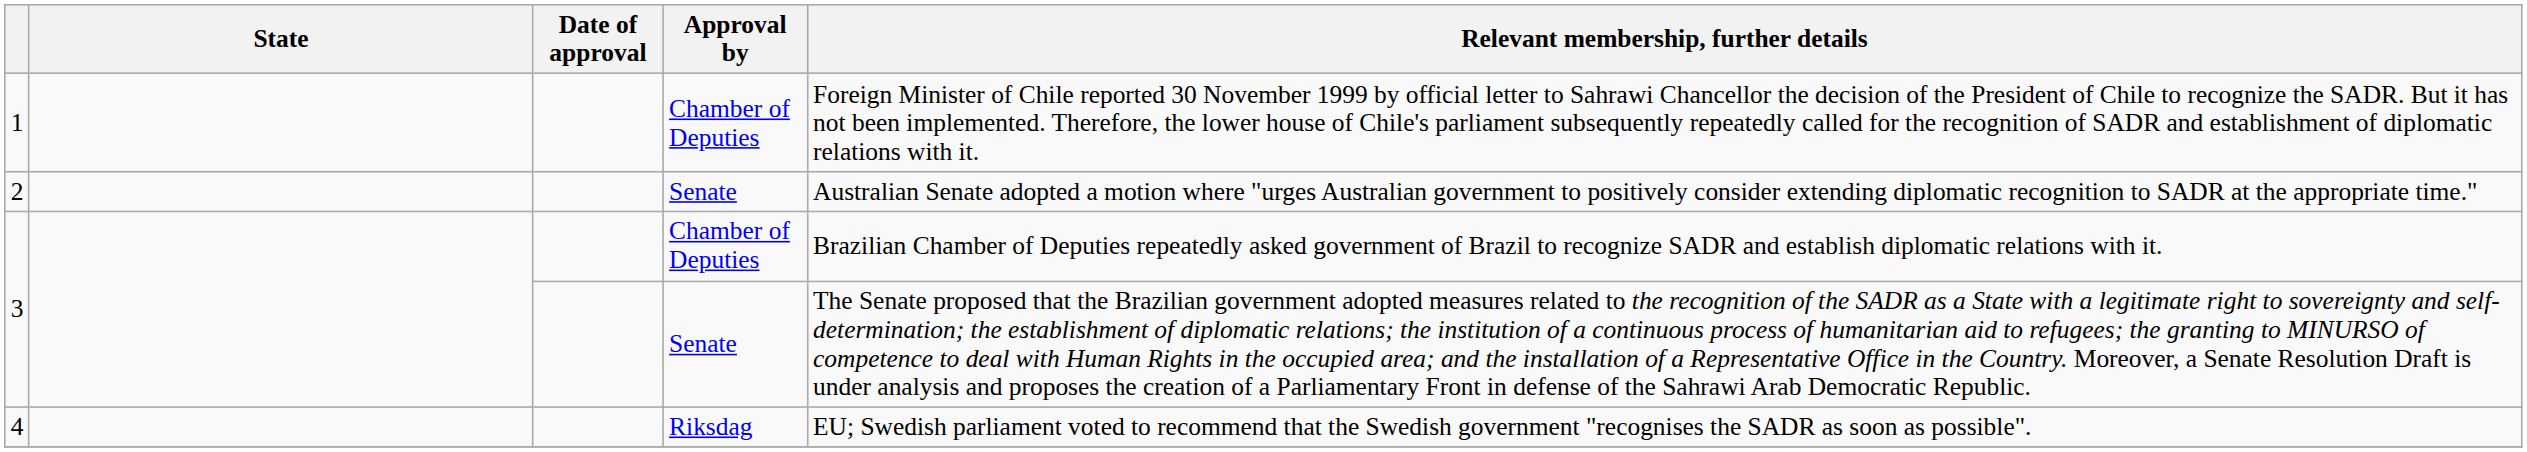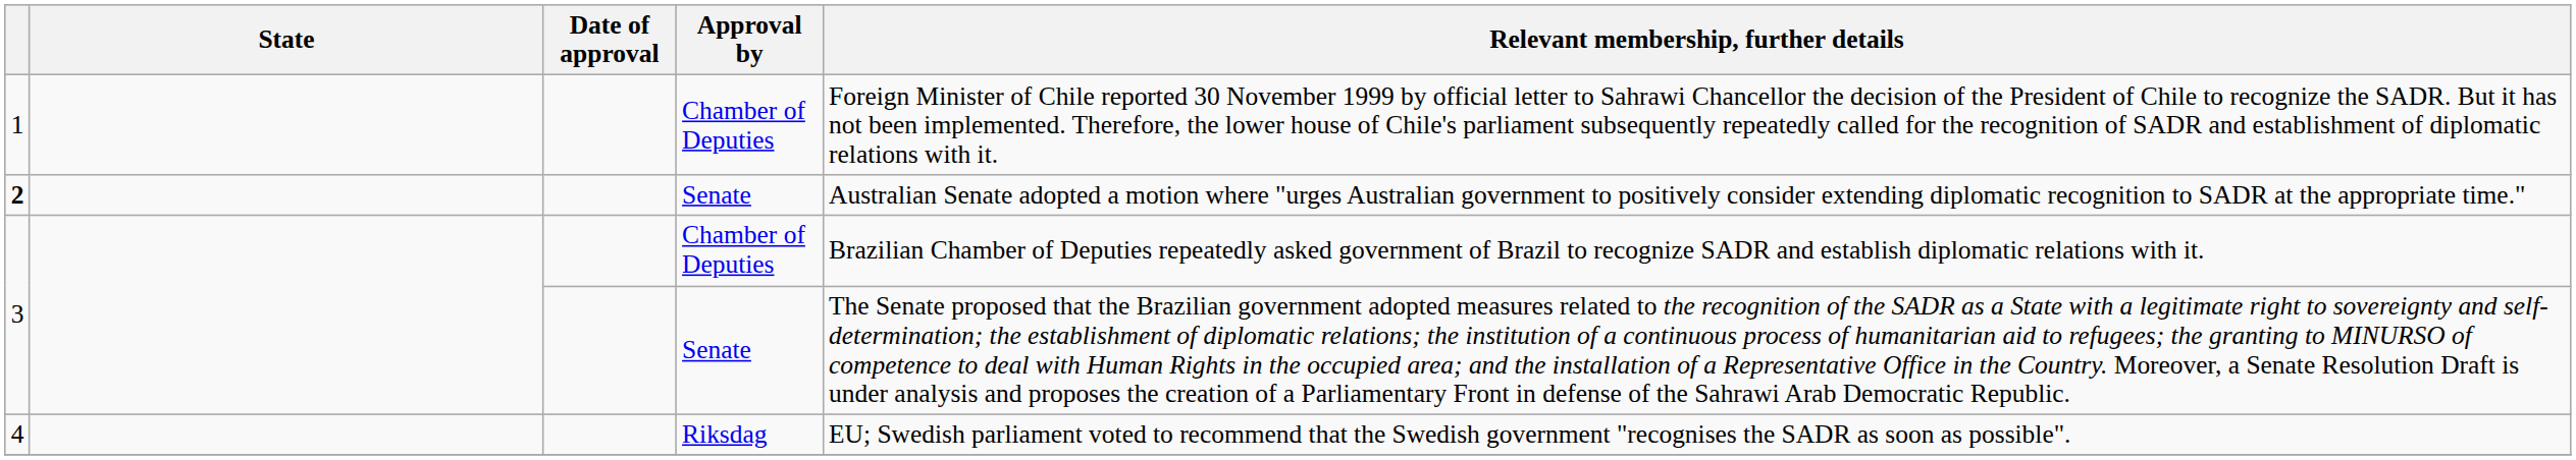2 | column 1: normal -> bold
